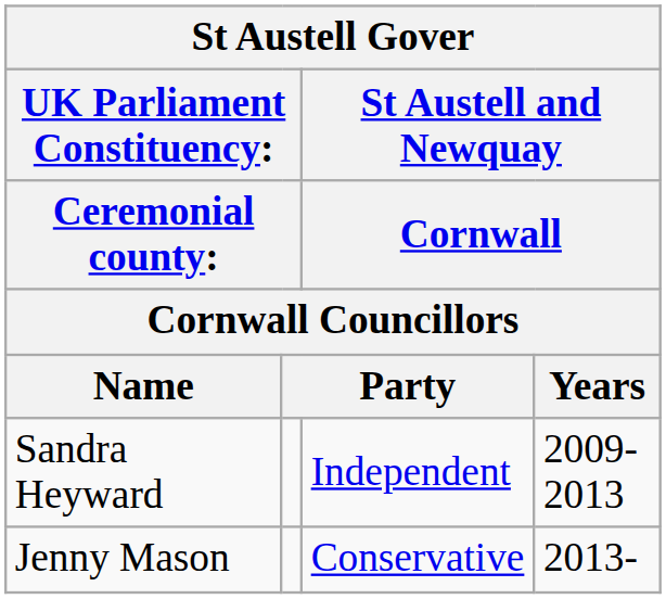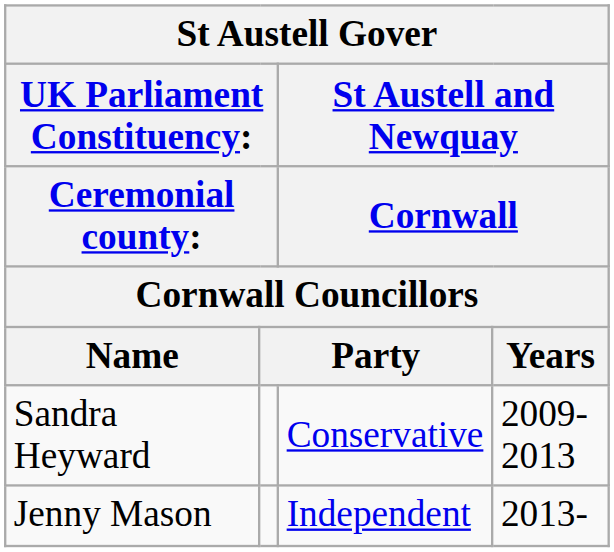Sandra Heyward | St Austell and Newquay / Cornwall / Party: Independent -> Conservative
Jenny Mason | St Austell and Newquay / Cornwall / Party: Conservative -> Independent
